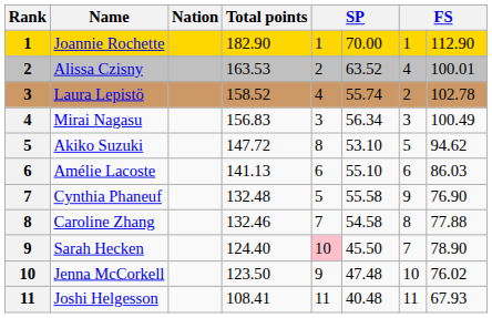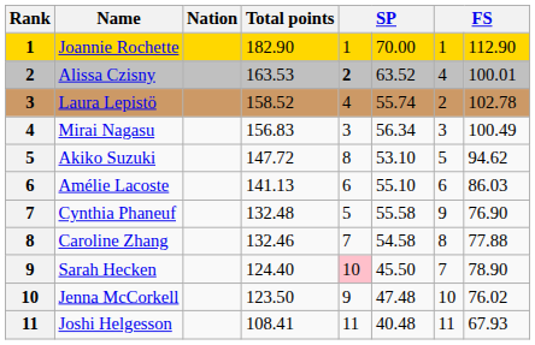Alissa Czisny | column 5: normal -> bold
